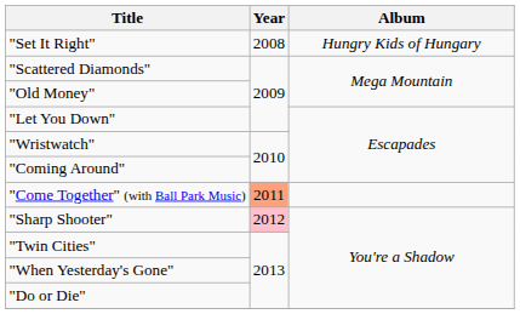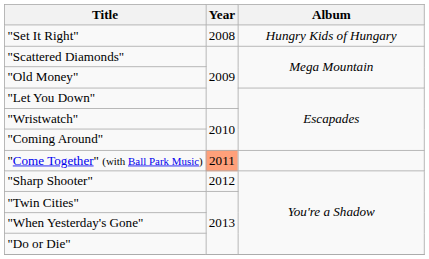"Sharp Shooter" | Year: pink background -> no background
